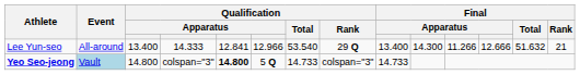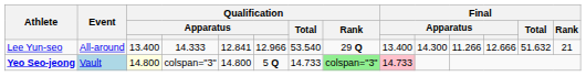Yeo Seo-jeong | column 3: no background -> lightyellow background
Yeo Seo-jeong | column 5: bold -> normal
Yeo Seo-jeong | Qualification / Rank: no background -> lightgreen background
Yeo Seo-jeong | column 9: no background -> pink background
